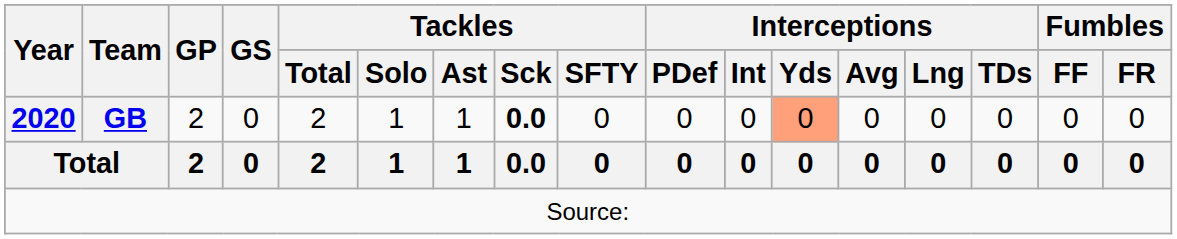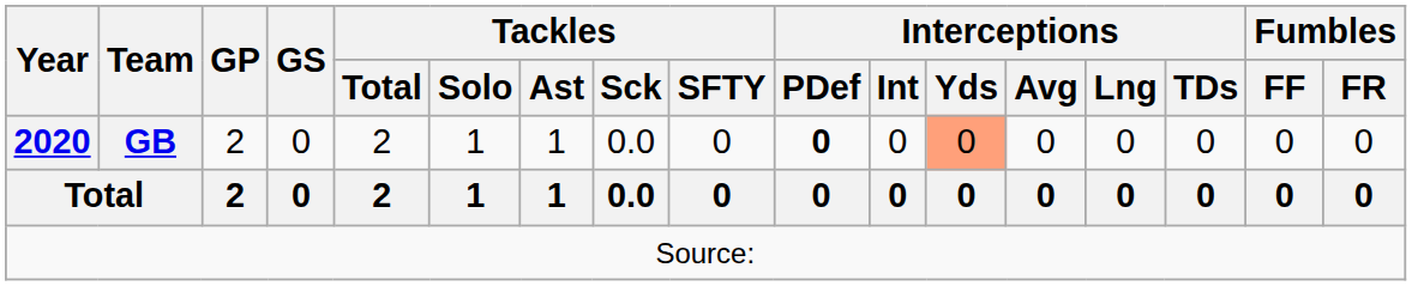2020 | Tackles / Sck: bold -> normal
2020 | Interceptions / PDef: normal -> bold
